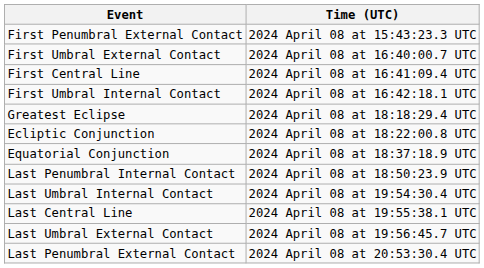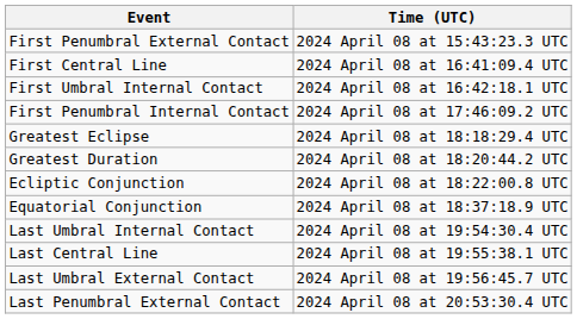- row: First Umbral External Contact | 2024 April 08 at 16:40:00.7 UTC
+ row: First Penumbral Internal Contact | 2024 April 08 at 17:46:09.2 UTC
+ row: Greatest Duration | 2024 April 08 at 18:20:44.2 UTC
- row: Last Penumbral Internal Contact | 2024 April 08 at 18:50:23.9 UTC
